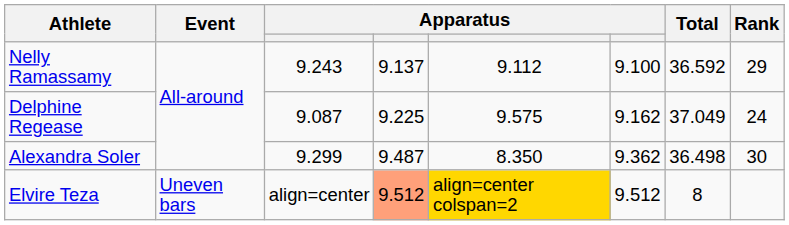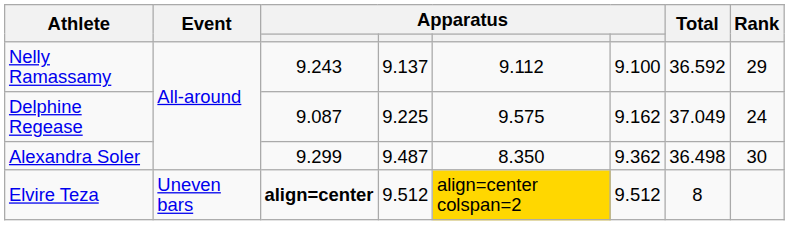Elvire Teza | column 3: normal -> bold
Elvire Teza | column 4: lightsalmon background -> no background
